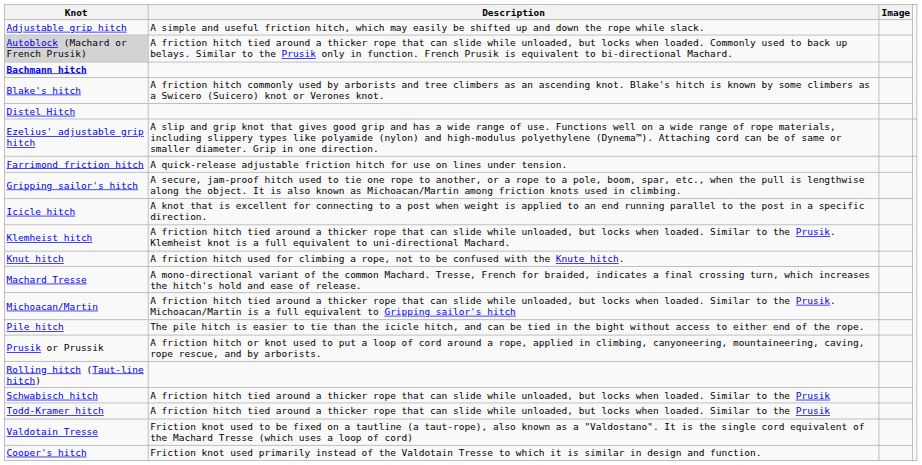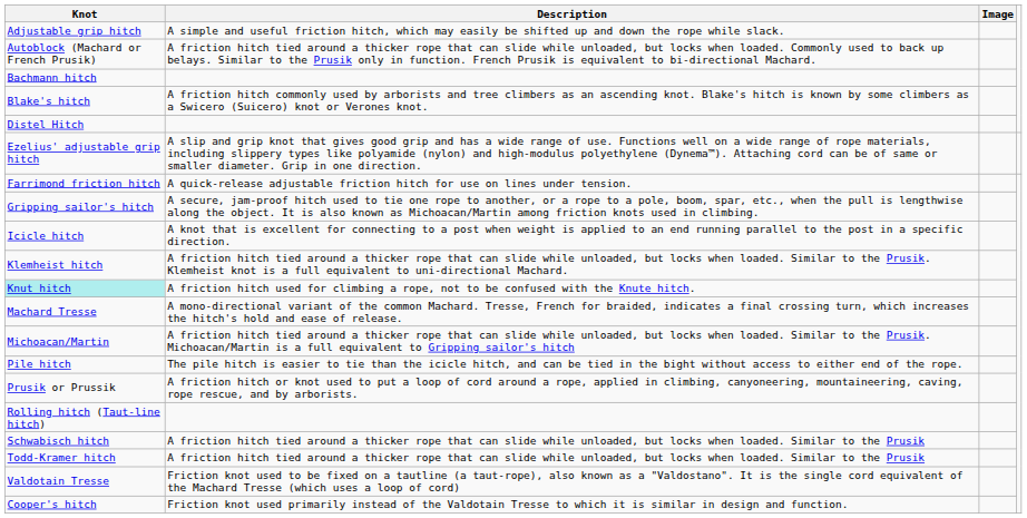Autoblock (Machard or French Prusik) | Knot: lightgrey background -> no background
Bachmann hitch | Knot: bold -> normal
Knut hitch | Knot: no background -> paleturquoise background
